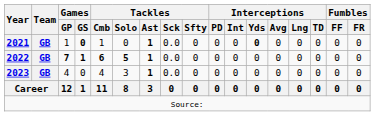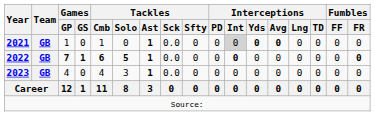2021 | Games / GS: bold -> normal
2021 | Interceptions / Int: no background -> lightgrey background
2021 | Interceptions / Avg: normal -> bold
2022 | Interceptions / Int: normal -> bold
2022 | Fumbles / FR: normal -> bold
